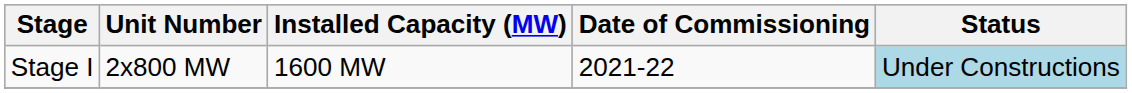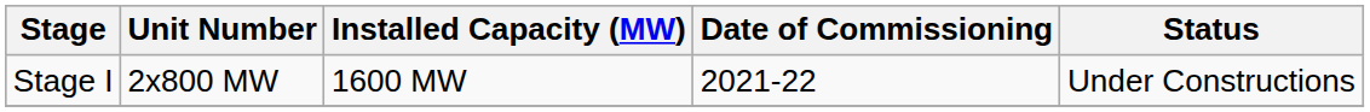Stage I | Status: lightblue background -> no background
